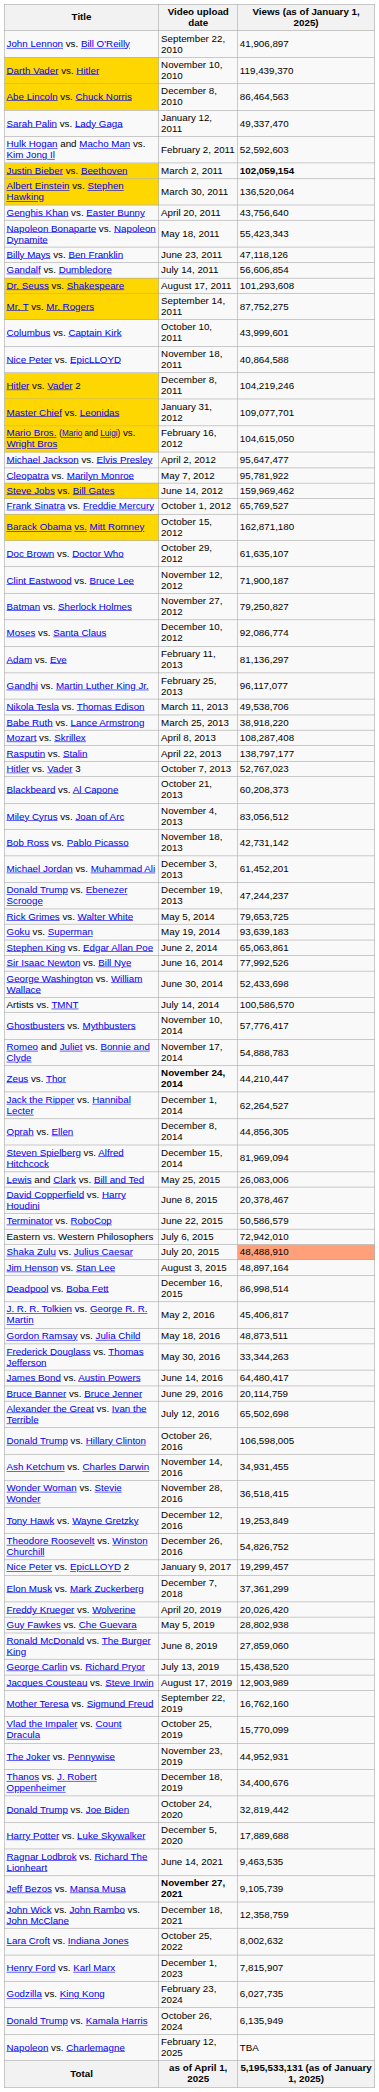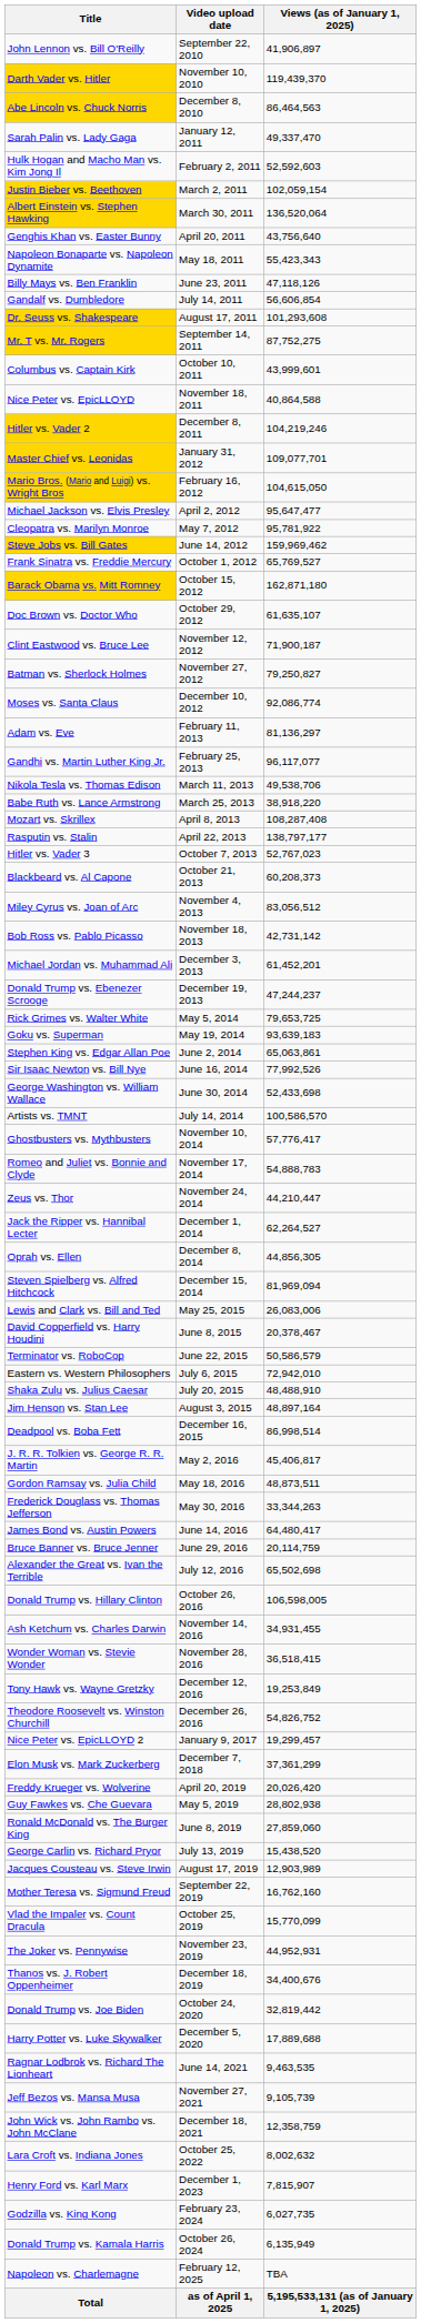Justin Bieber vs. Beethoven | Views (as of January 1, 2025): bold -> normal
Zeus vs. Thor | Video upload date: bold -> normal
Shaka Zulu vs. Julius Caesar | Views (as of January 1, 2025): lightsalmon background -> no background
Jeff Bezos vs. Mansa Musa | Video upload date: bold -> normal
